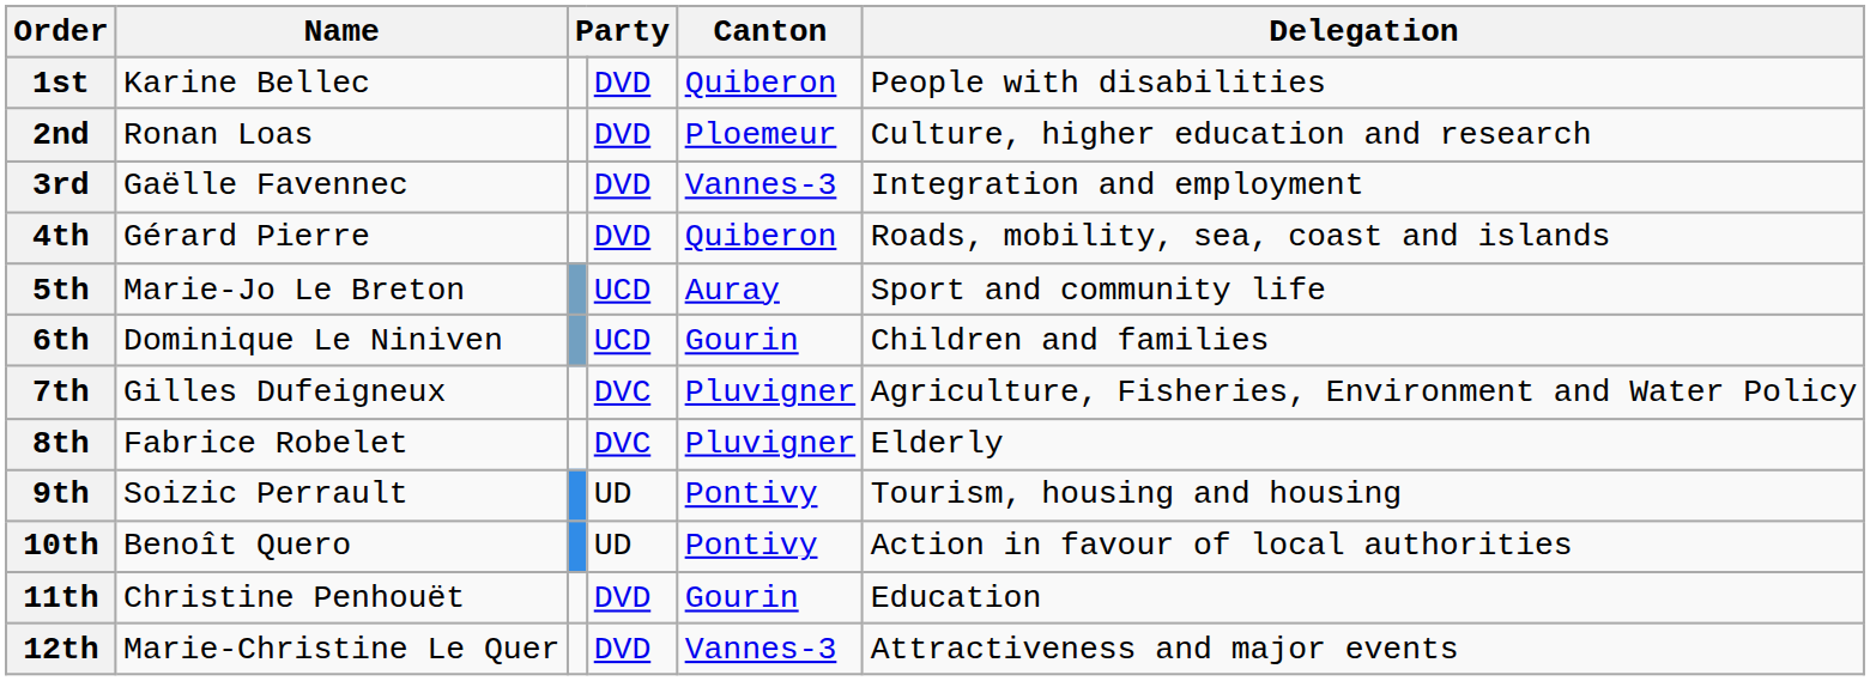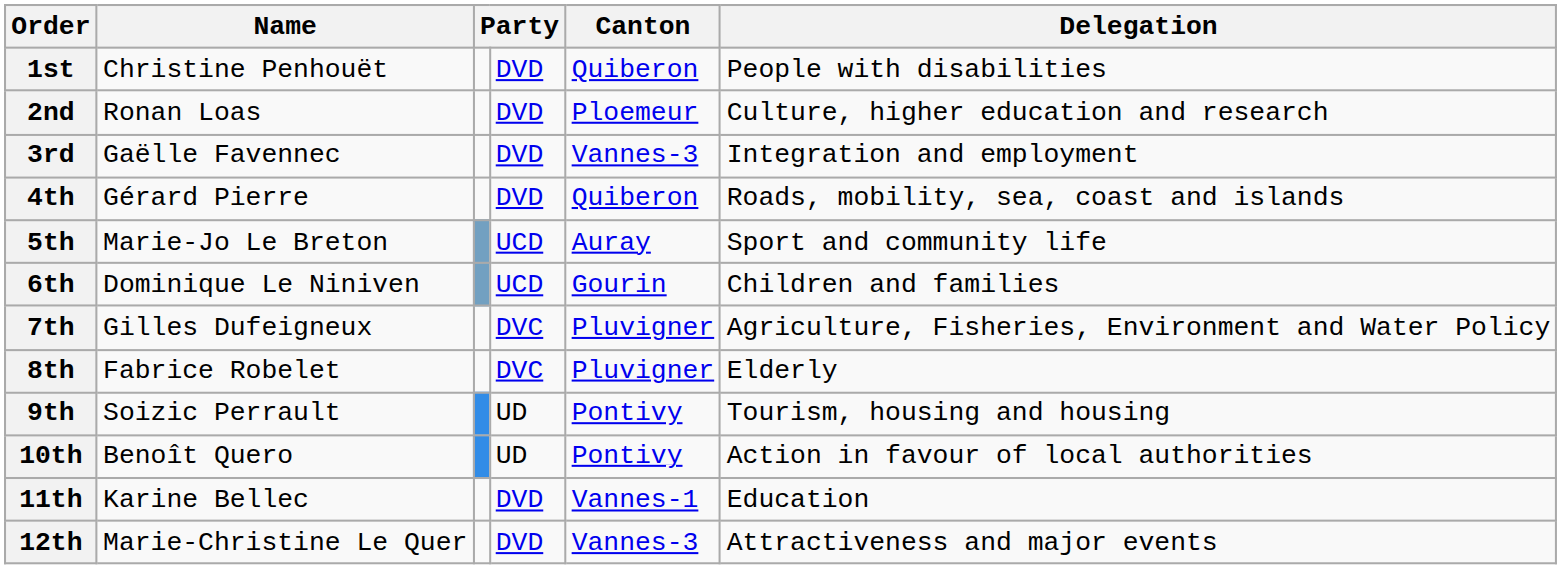1st | Name: Karine Bellec -> Christine Penhouët
11th | Name: Christine Penhouët -> Karine Bellec
11th | Canton: Gourin -> Vannes-1
